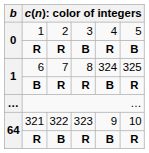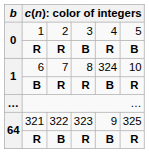6 | column 6: 325 -> 10
321 | column 6: 10 -> 325
